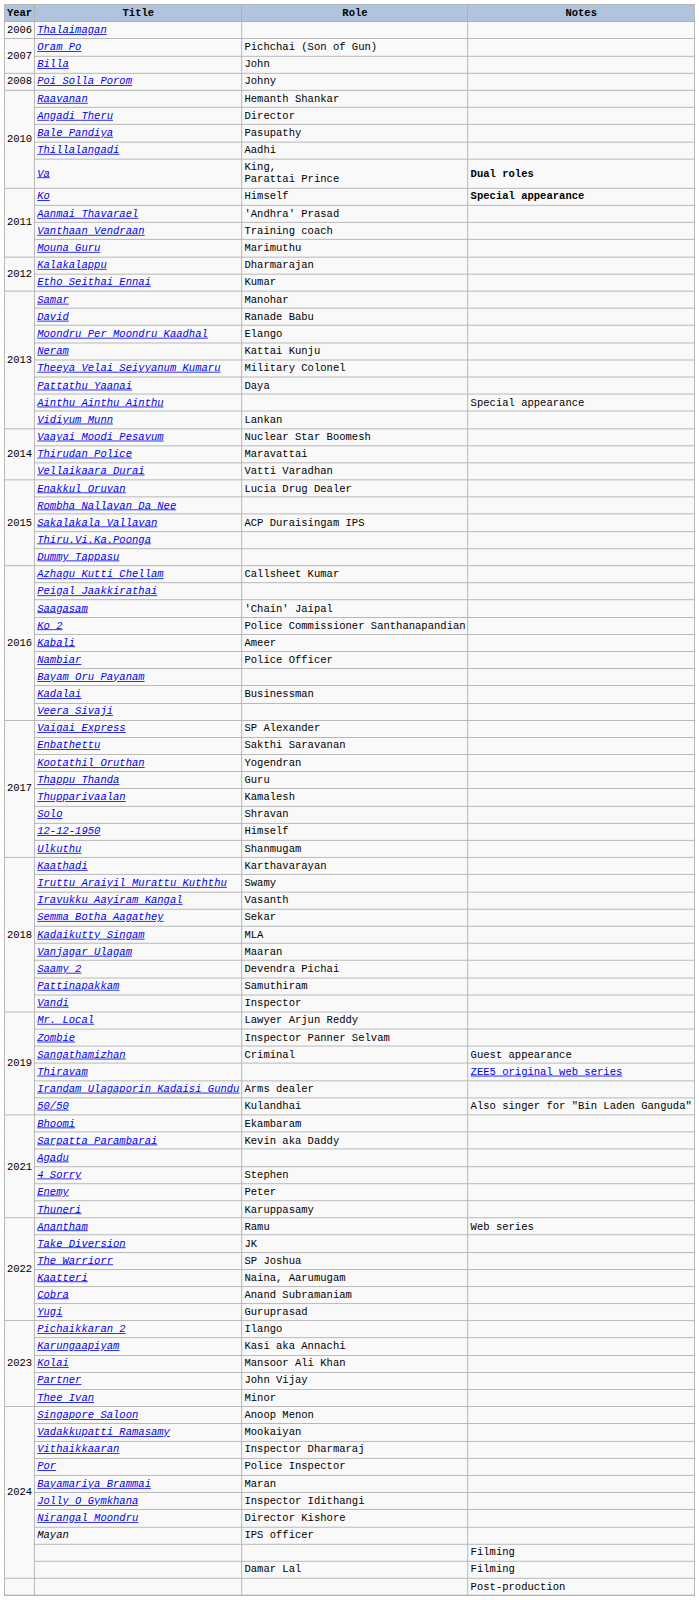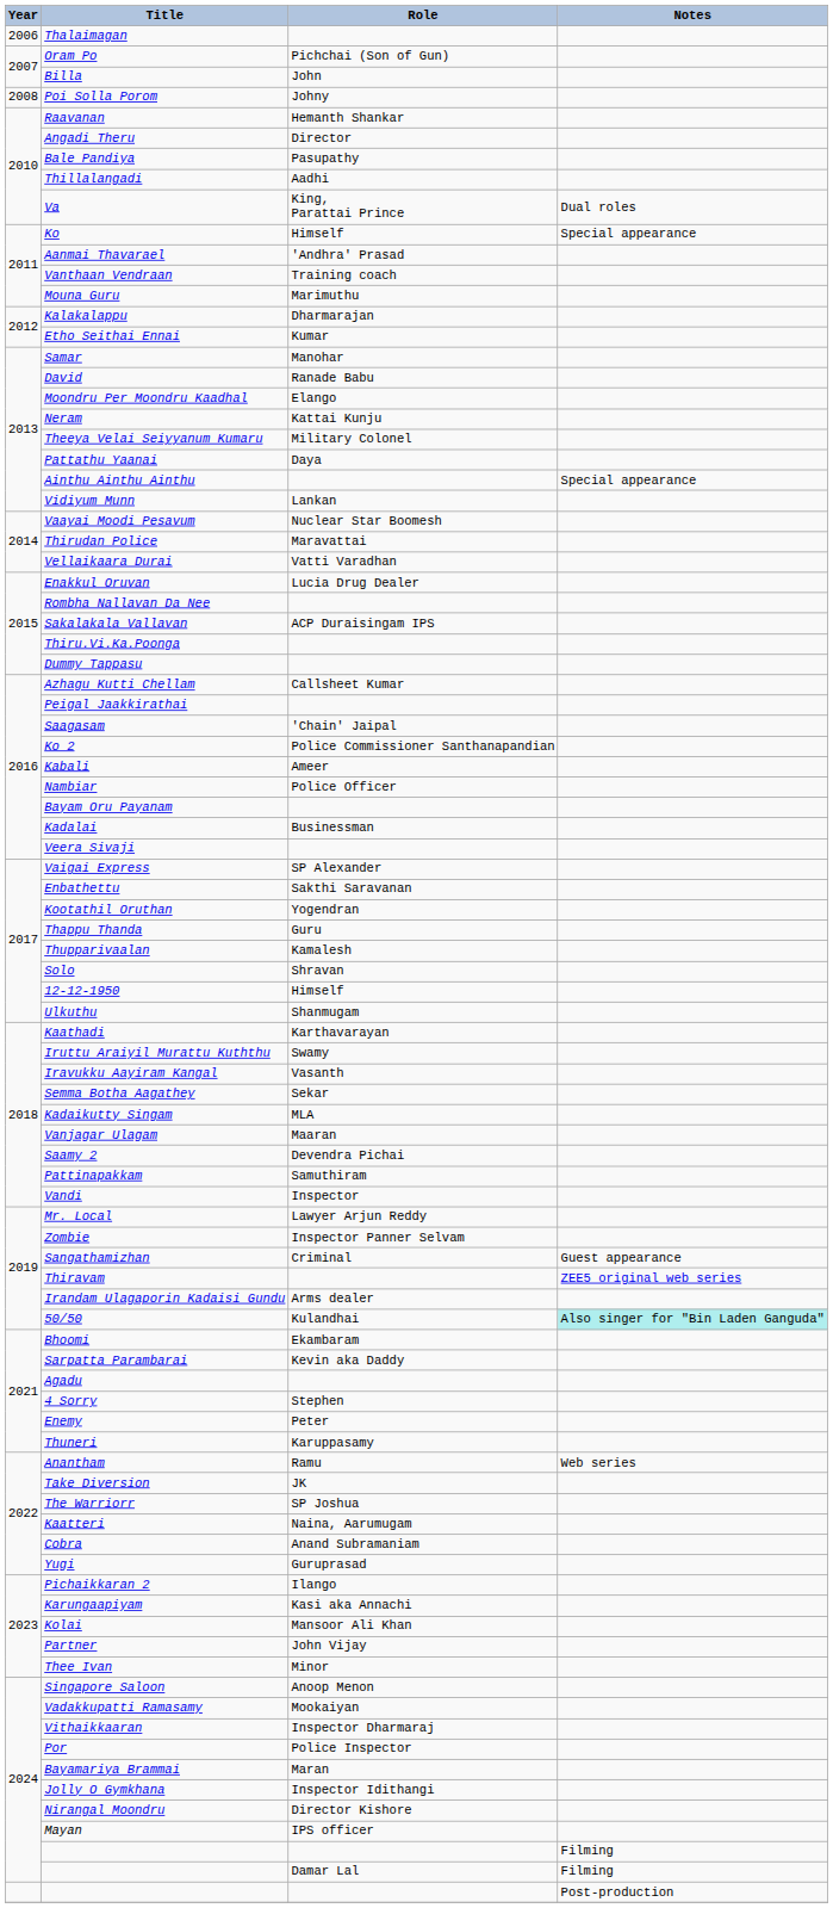Va | Notes: bold -> normal
Ko | Notes: bold -> normal
50/50 | Notes: no background -> paleturquoise background
